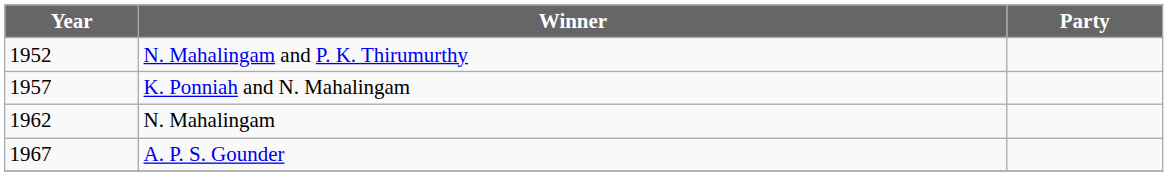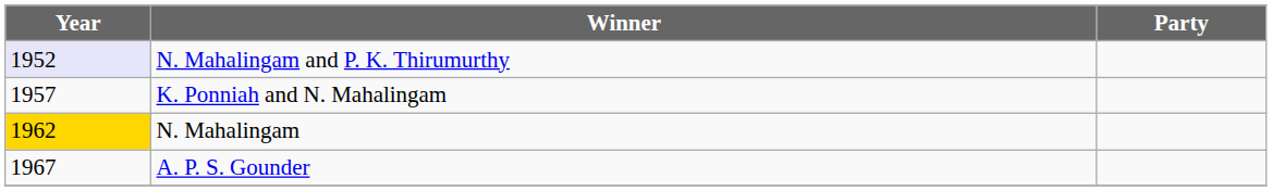N. Mahalingam and P. K. Thirumurthy | Year: no background -> lavender background
N. Mahalingam | Year: no background -> gold background
